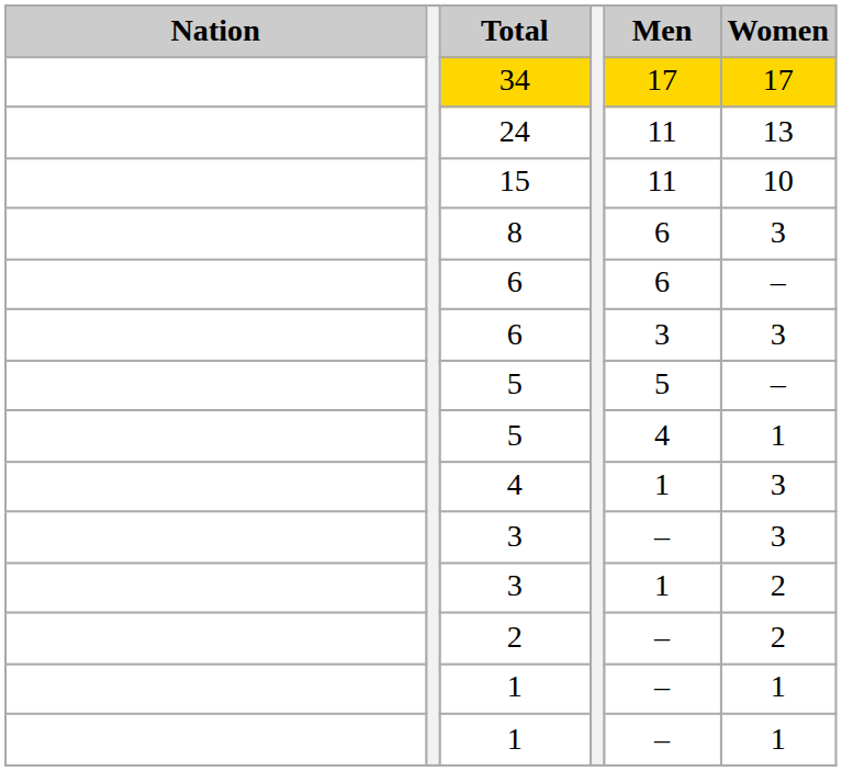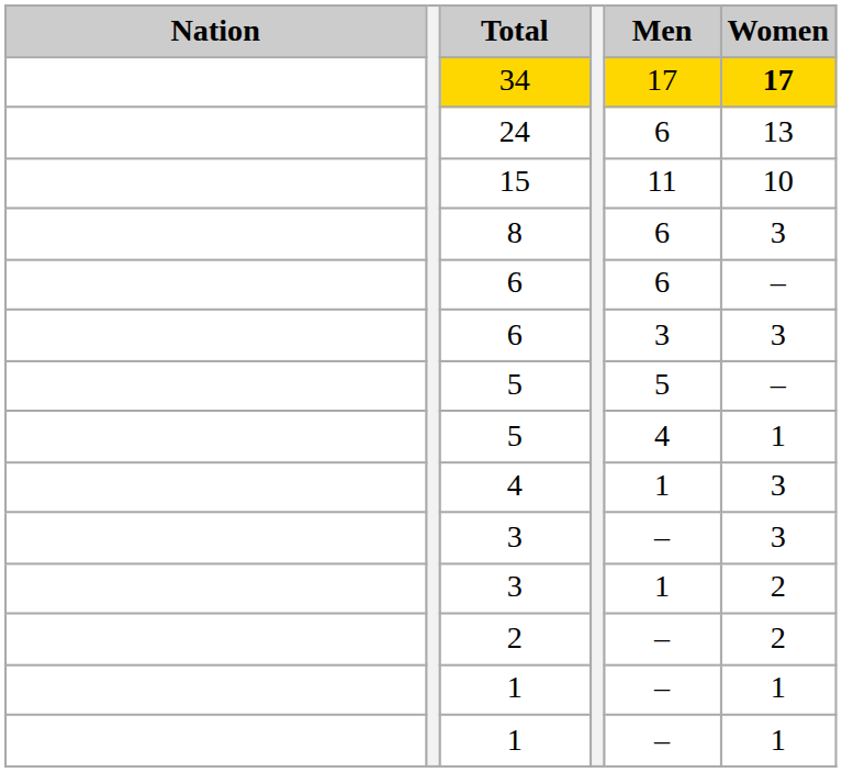34 | Women: normal -> bold
24 | Men: 11 -> 6
